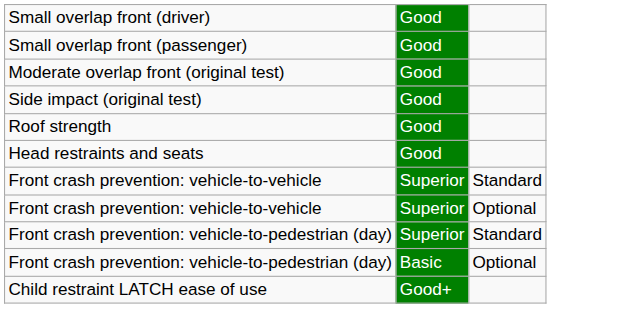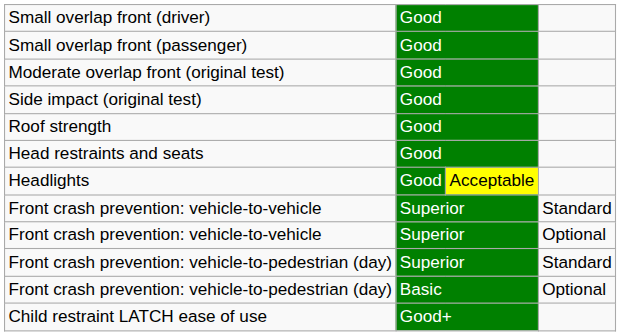+ row: Headlights | Good | Acceptable
